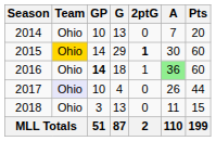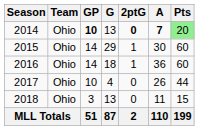2014 | GP: normal -> bold
2014 | 2ptG: normal -> bold
2014 | A: normal -> bold
2014 | Pts: no background -> lightgreen background
2015 | Team: gold background -> no background
2015 | 2ptG: bold -> normal
2016 | GP: bold -> normal
2016 | A: lightgreen background -> no background
2017 | Team: lavender background -> no background
